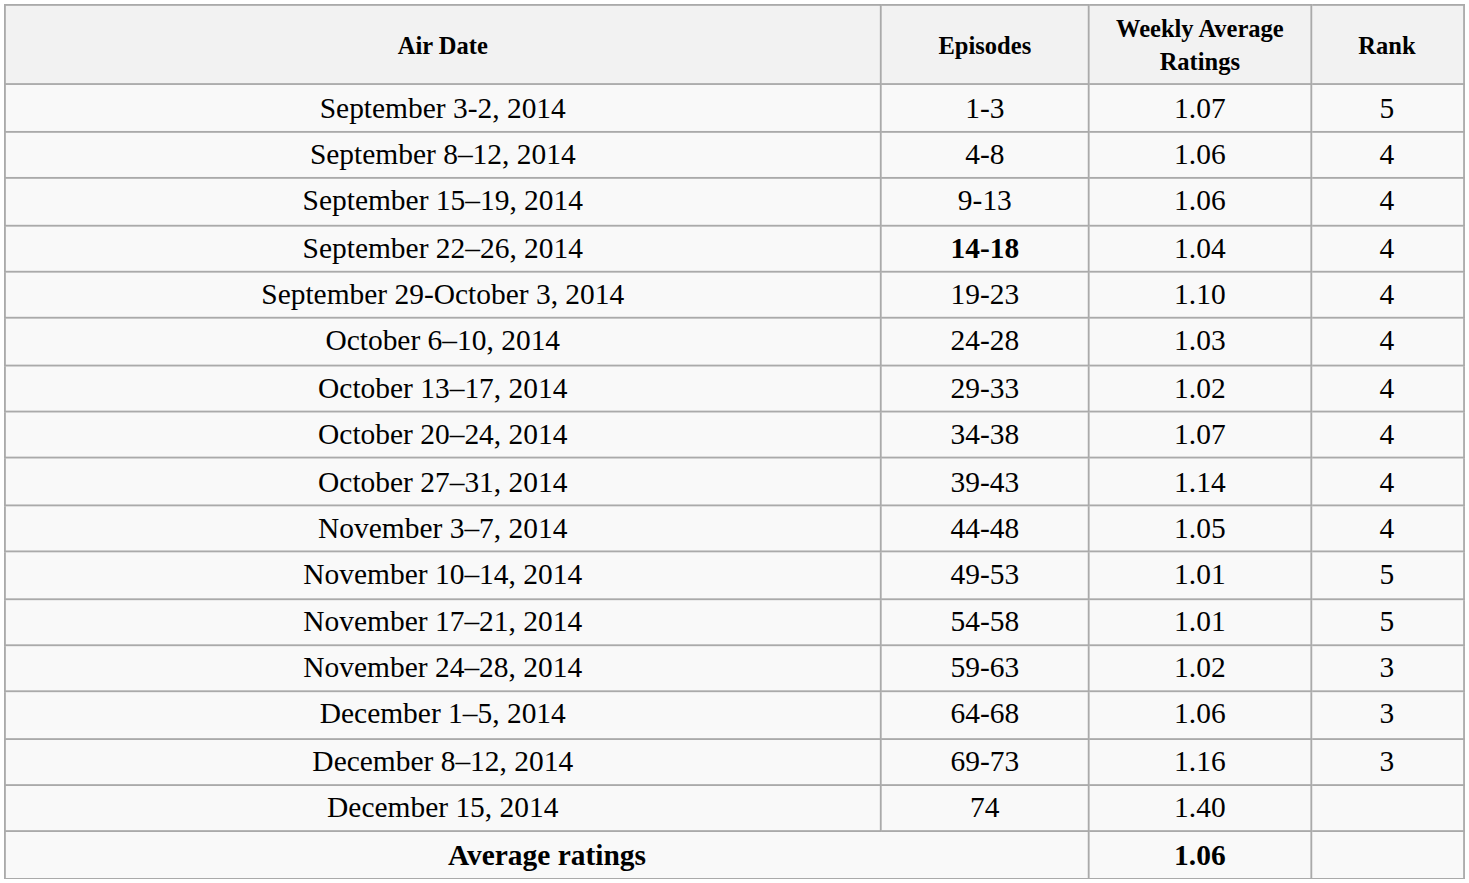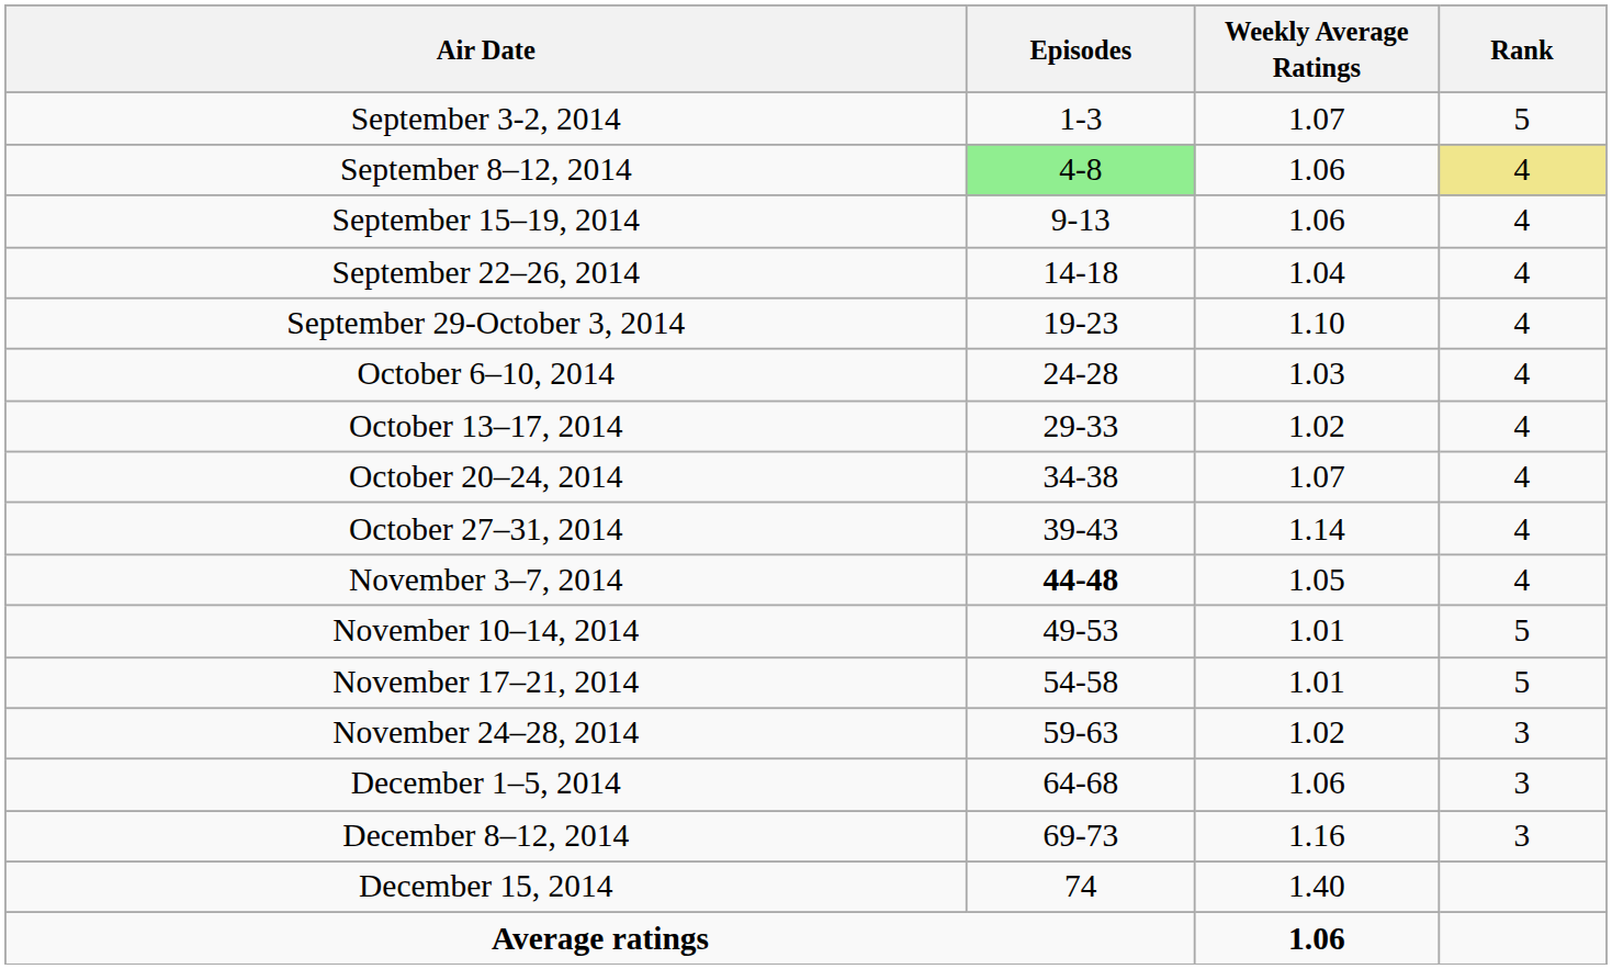September 8–12, 2014 | Episodes: no background -> lightgreen background
September 8–12, 2014 | Rank: no background -> khaki background
September 22–26, 2014 | Episodes: bold -> normal
November 3–7, 2014 | Episodes: normal -> bold
